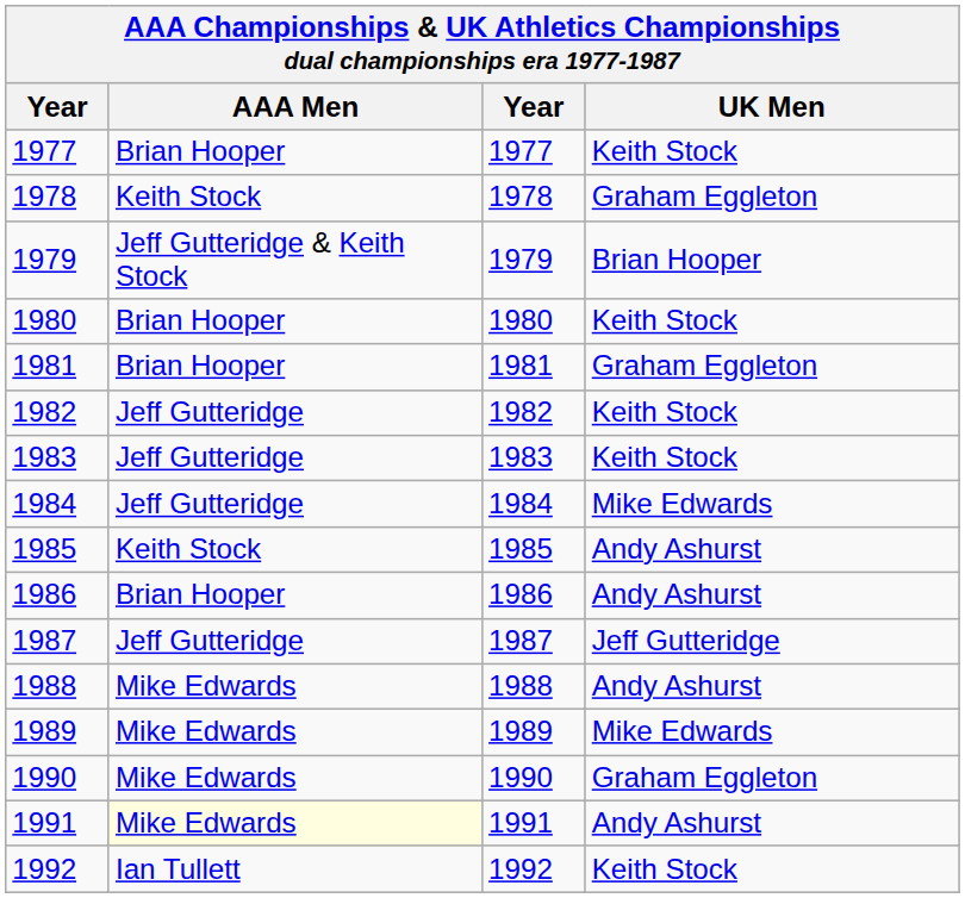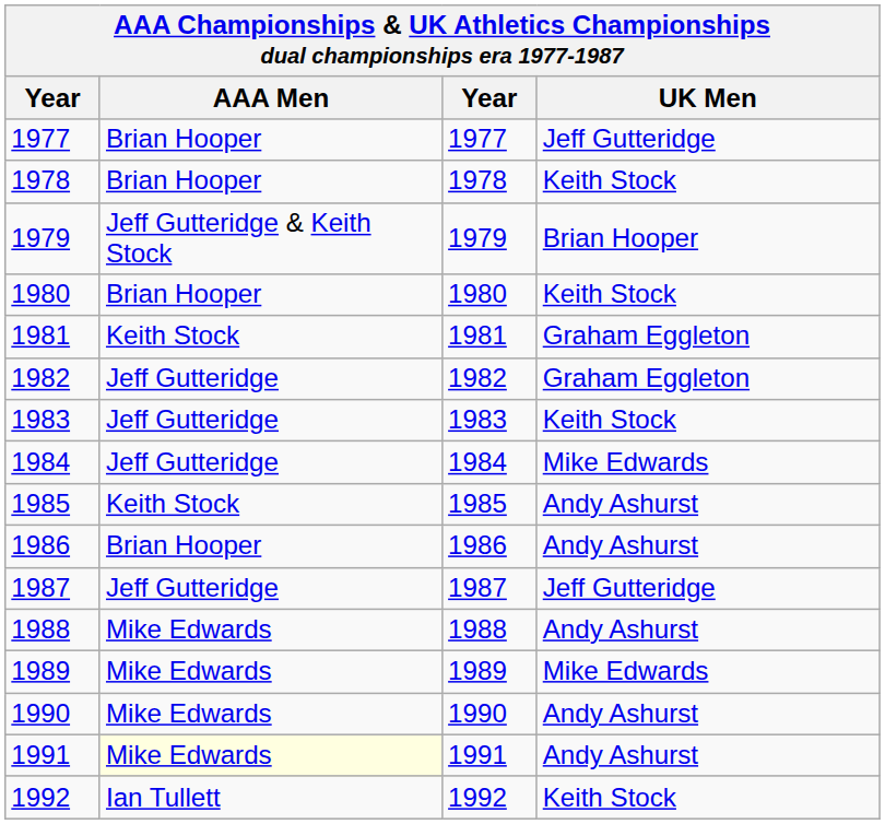row 3 | UK Men: Keith Stock -> Jeff Gutteridge
row 4 | AAA Men: Keith Stock -> Brian Hooper
row 4 | UK Men: Graham Eggleton -> Keith Stock
row 7 | AAA Men: Brian Hooper -> Keith Stock
row 8 | UK Men: Keith Stock -> Graham Eggleton
row 16 | UK Men: Graham Eggleton -> Andy Ashurst
